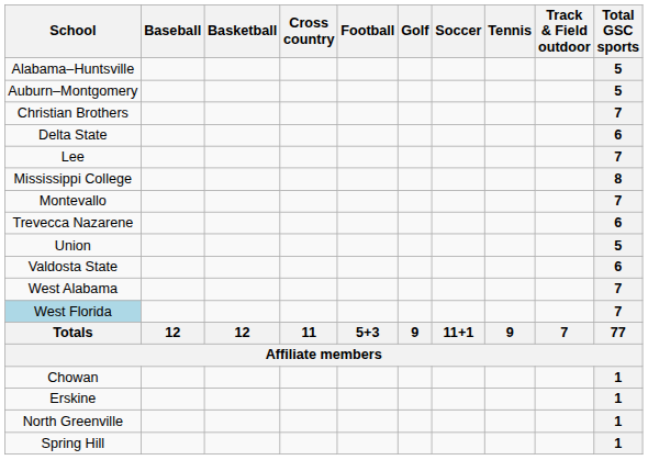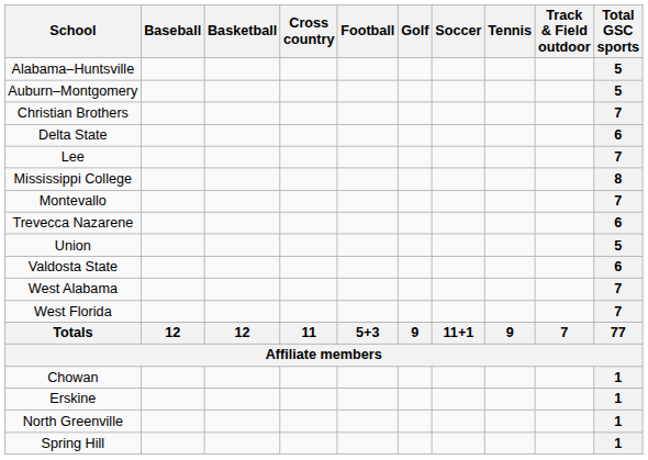West Florida | School: lightblue background -> no background
